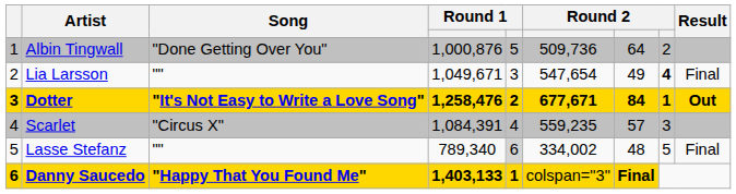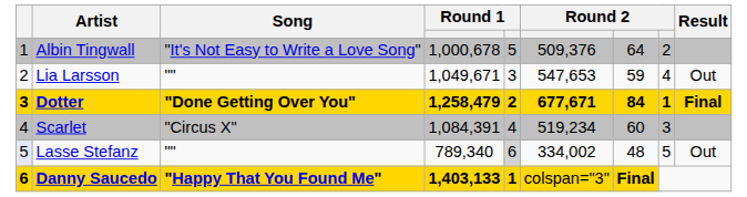Albin Tingwall | Song: "Done Getting Over You" -> "It's Not Easy to Write a Love Song"
Albin Tingwall | column 4: 1,000,876 -> 1,000,678
Albin Tingwall | column 6: 509,736 -> 509,376
Lia Larsson | column 6: 547,654 -> 547,653
Lia Larsson | column 7: 49 -> 59
Lia Larsson | column 8: bold -> normal
Lia Larsson | Result: Final -> Out
Dotter | Song: "It's Not Easy to Write a Love Song" -> "Done Getting Over You"
Dotter | column 4: 1,258,476 -> 1,258,479
Dotter | Result: Out -> Final
Scarlet | column 6: 559,235 -> 519,234
Scarlet | column 7: 57 -> 60
Lasse Stefanz | column 1: no background -> lavender background
Lasse Stefanz | Result: Final -> Out
